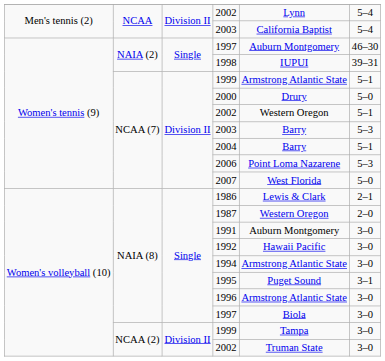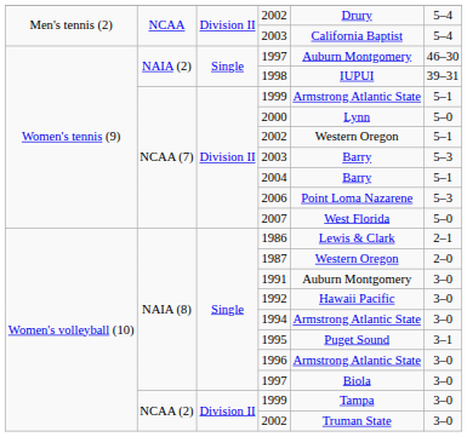NCAA / 2002 | column 5: Lynn -> Drury
2000 | column 5: Drury -> Lynn
